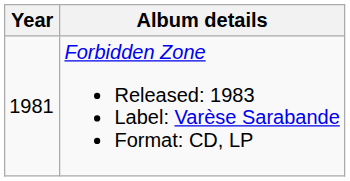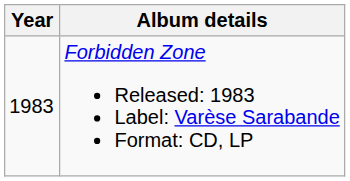row 2 | Year: 1981 -> 1983
